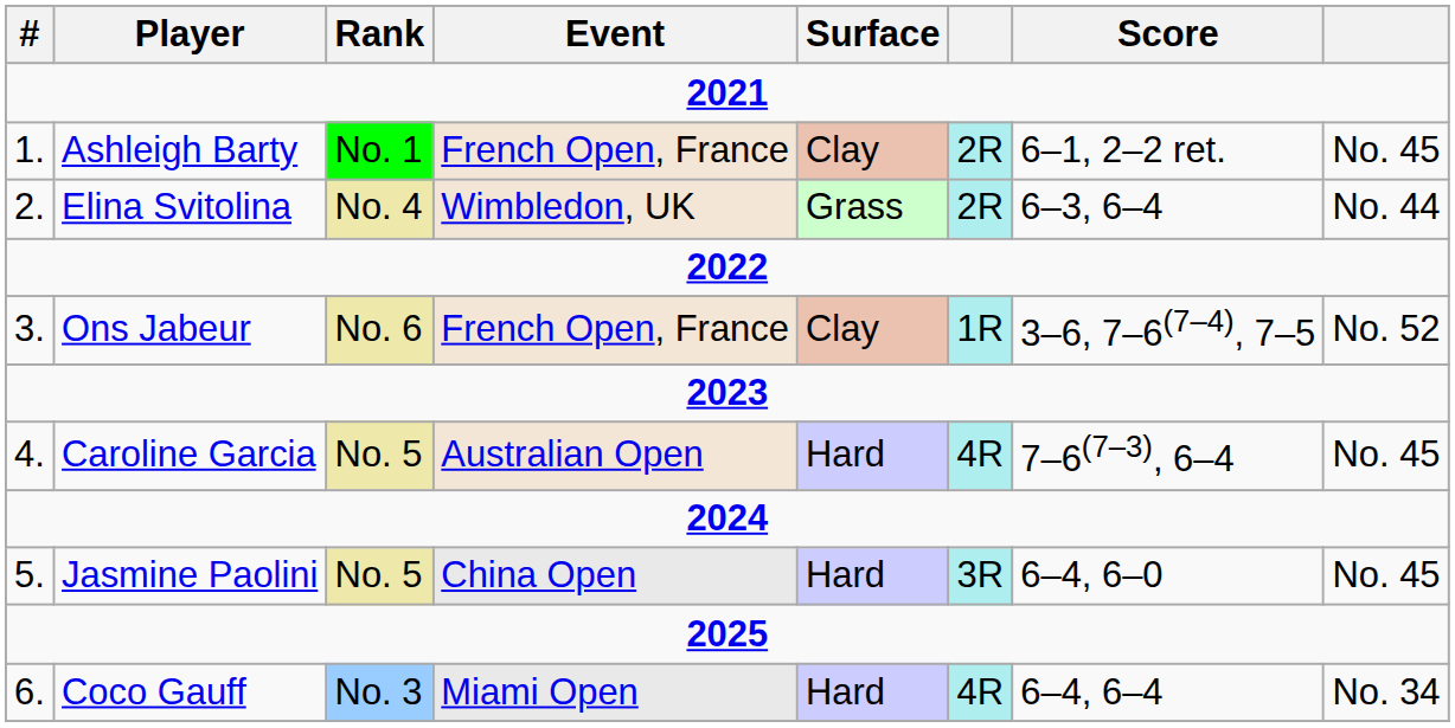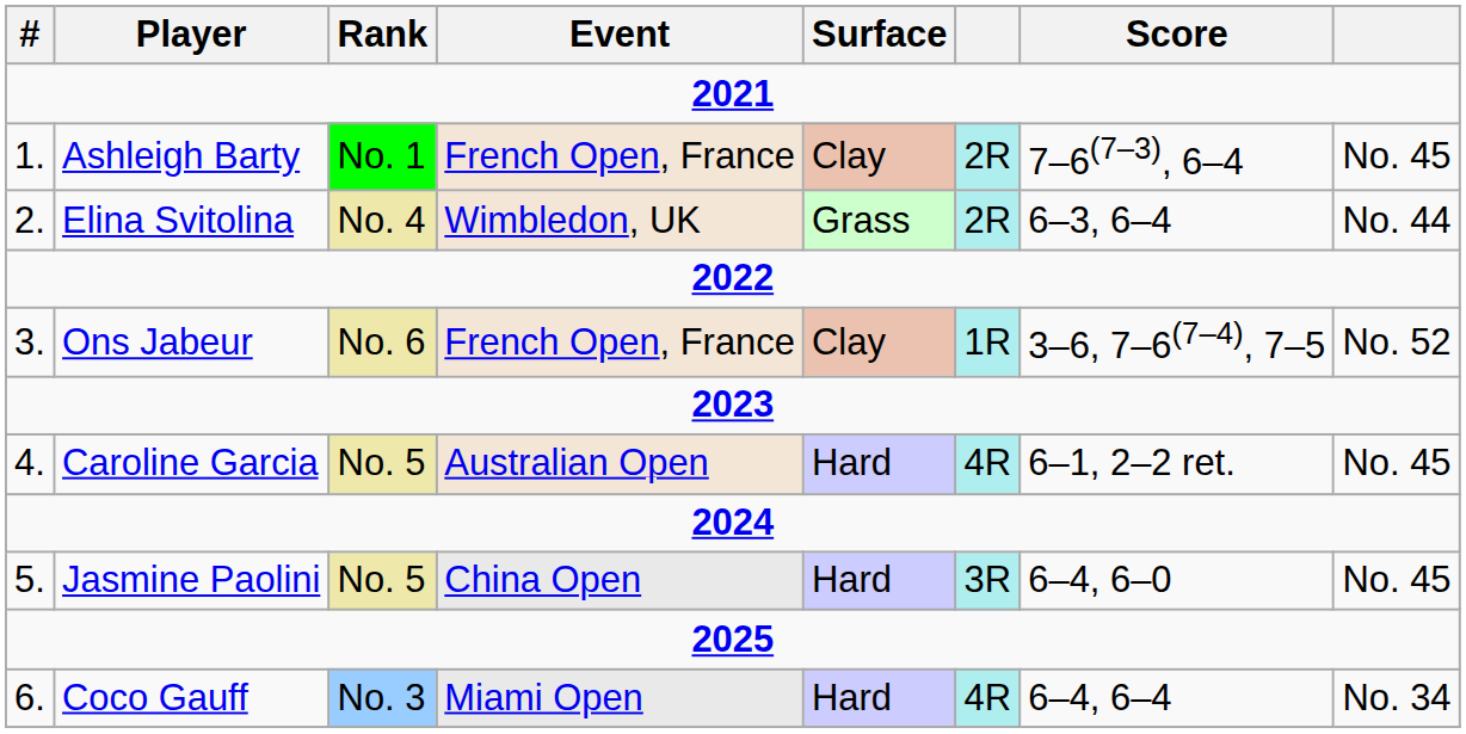Ashleigh Barty | Score: 6–1, 2–2 ret. -> 7–6(7–3), 6–4
Caroline Garcia | Score: 7–6(7–3), 6–4 -> 6–1, 2–2 ret.
